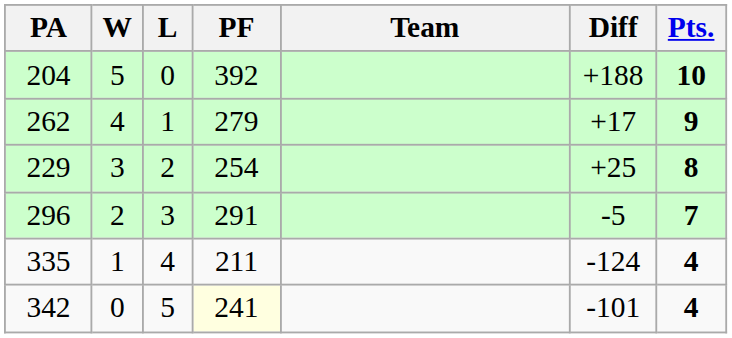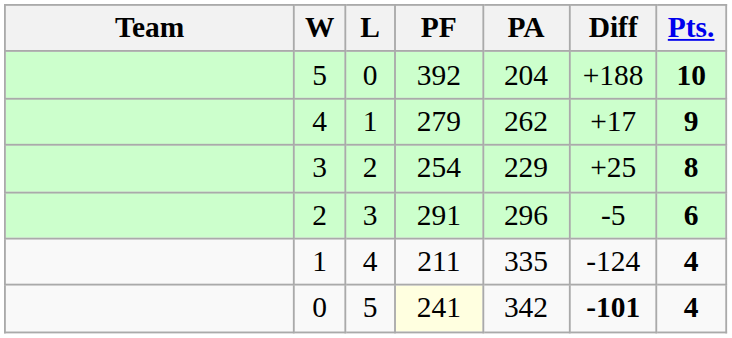columns swapped: Team <-> PA
row 5 | Pts.: 7 -> 6
row 7 | Diff: normal -> bold
